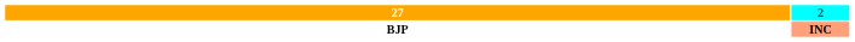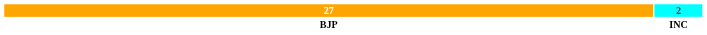BJP | 2: lightsalmon background -> no background
